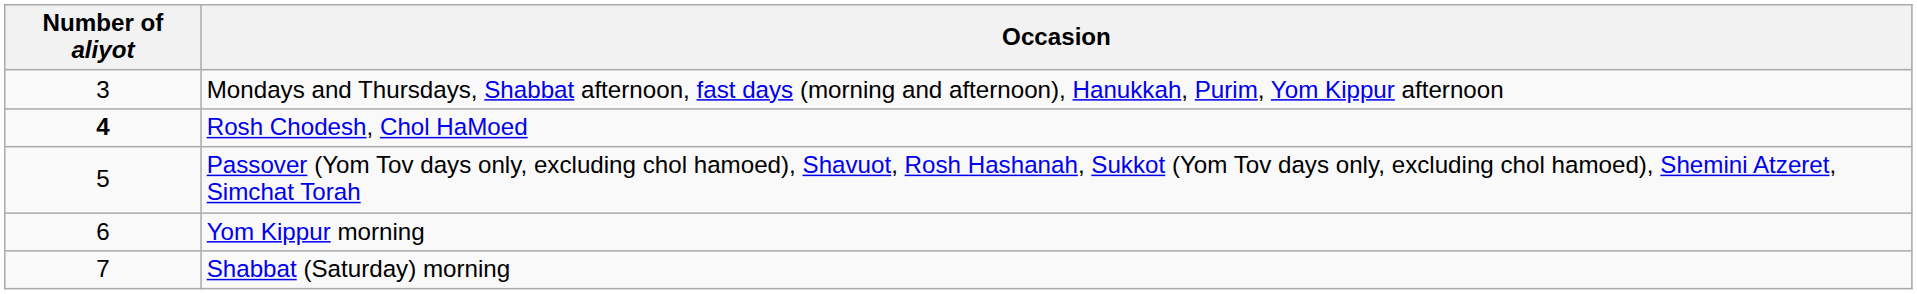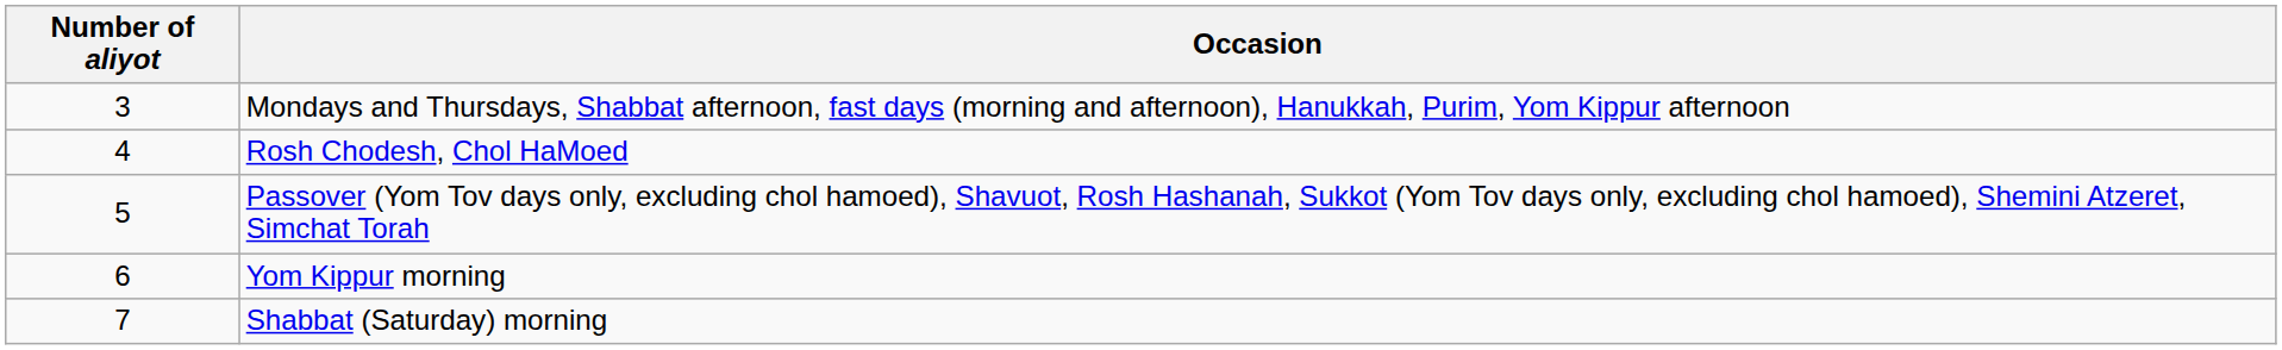Rosh Chodesh, Chol HaMoed | Number of aliyot: bold -> normal
